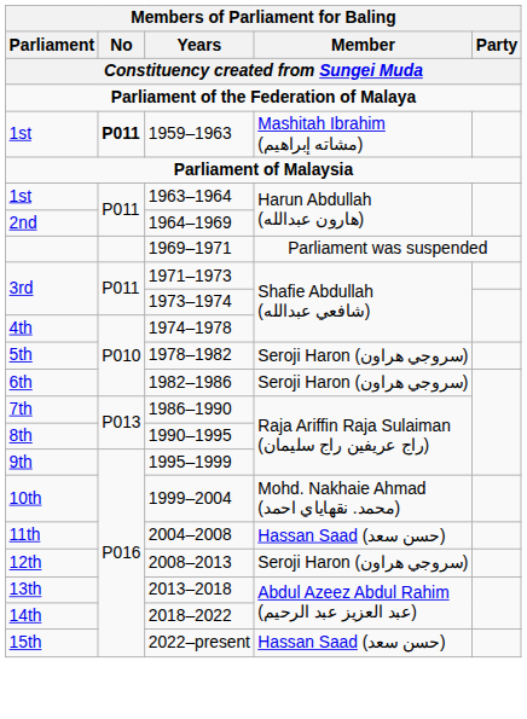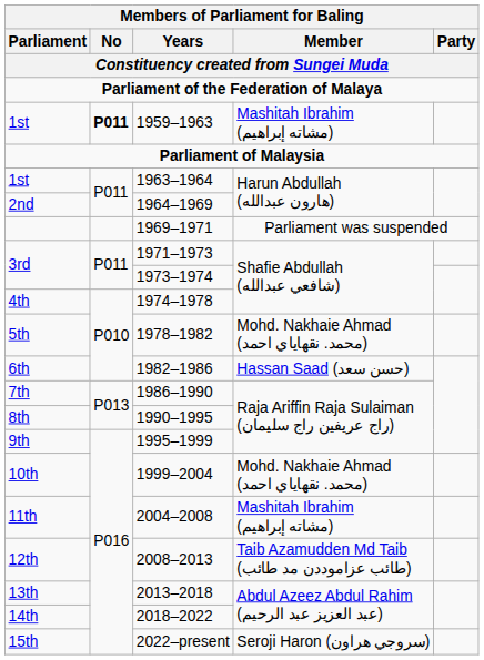5th | Member: Seroji Haron (سروجي هراون) -> Mohd. Nakhaie Ahmad (محمد. نقهاياي احمد)
6th | Member: Seroji Haron (سروجي هراون) -> Hassan Saad (حسن سعد)
11th | Member: Hassan Saad (حسن سعد) -> Mashitah Ibrahim (مشاته إبراهيم)
12th | Member: Seroji Haron (سروجي هراون) -> Taib Azamudden Md Taib (طائب عزاموددن مد طائب)
15th | Member: Hassan Saad (حسن سعد) -> Seroji Haron (سروجي هراون)
